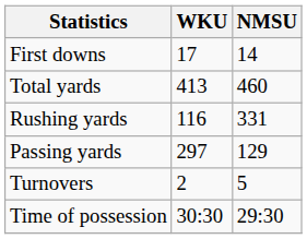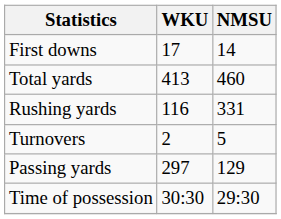rows swapped: Passing yards <-> Turnovers
